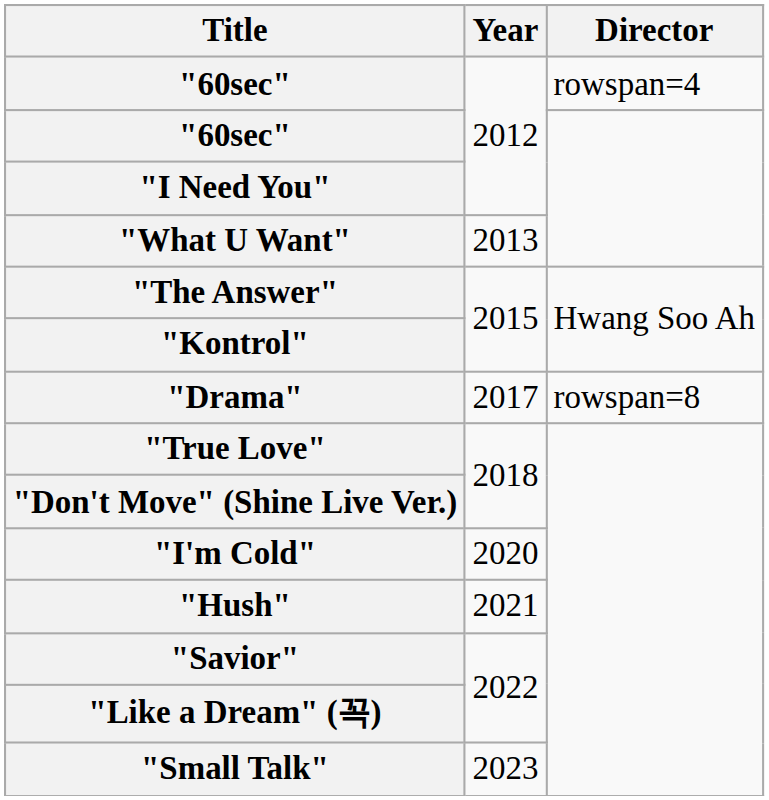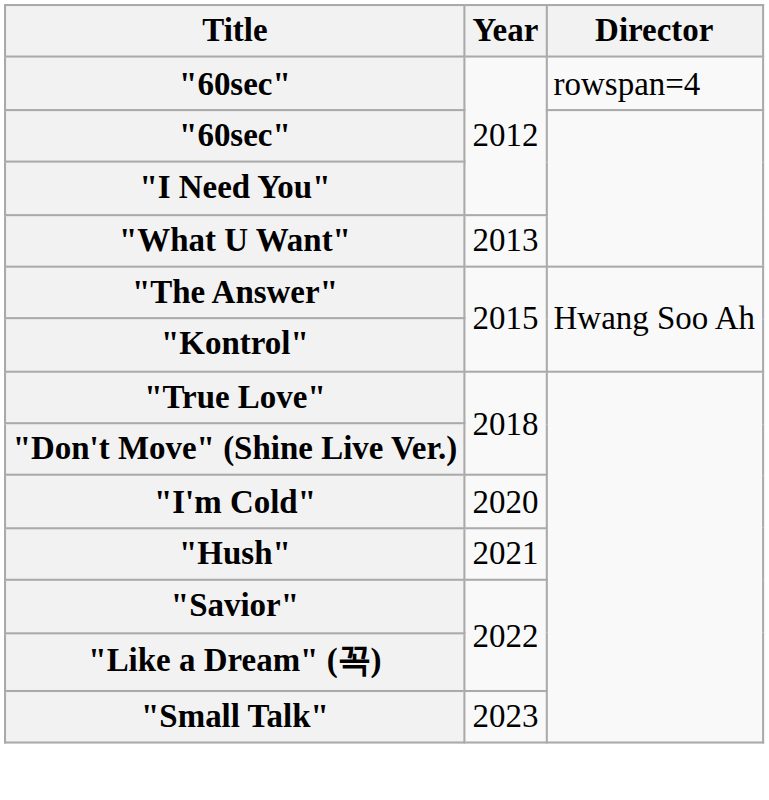- row: "Drama" | 2017 | rowspan=8
